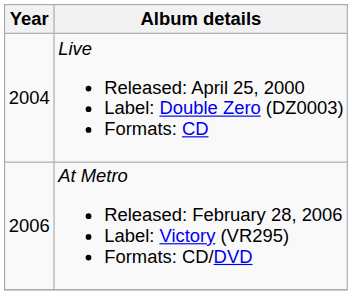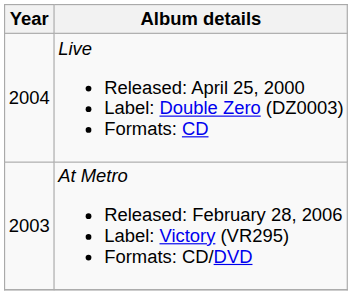row 3 | Year: 2006 -> 2003
